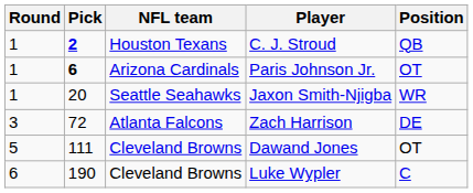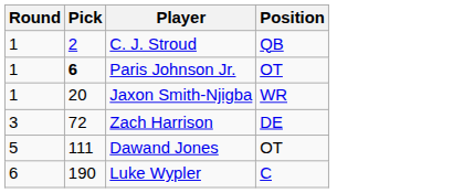- column: NFL team | Houston Texans | Arizona Cardinals | Seattle Seahawks | Atlanta Falcons | Cleveland Browns | Cleveland Browns
C. J. Stroud | Pick: bold -> normal
